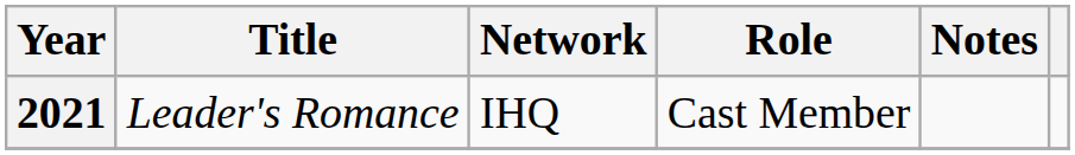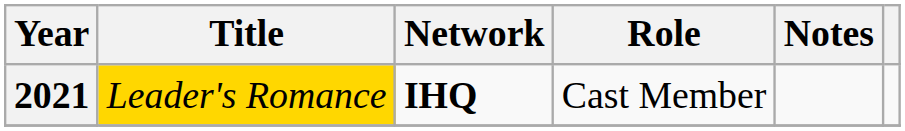2021 | Title: no background -> gold background
2021 | Network: normal -> bold
